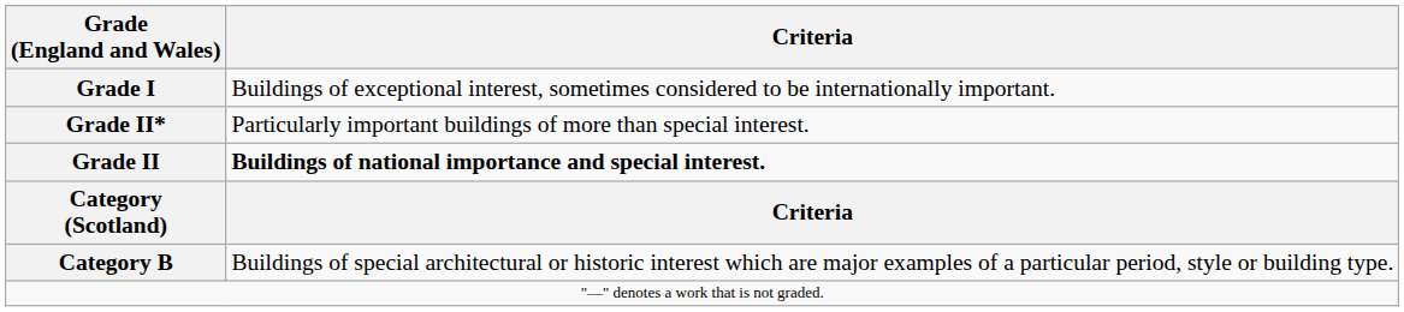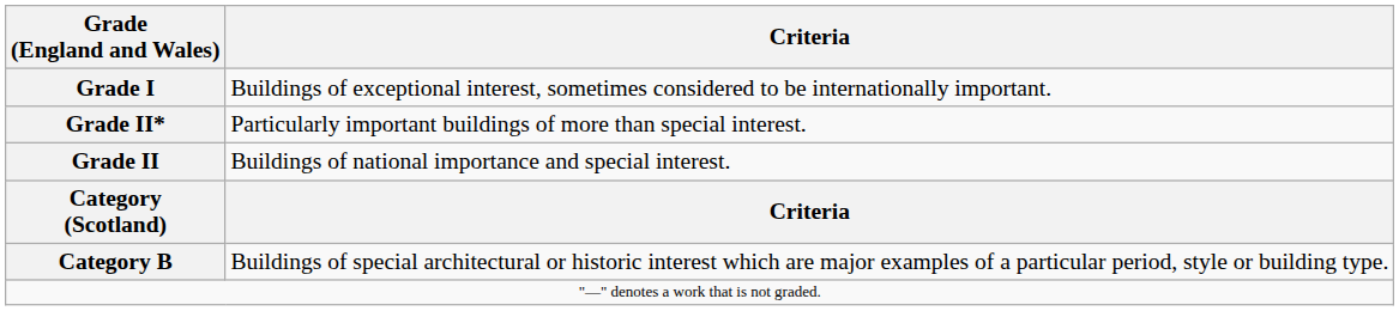Grade II | Criteria: bold -> normal
